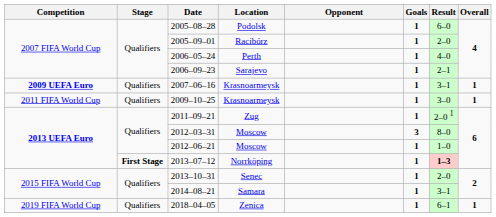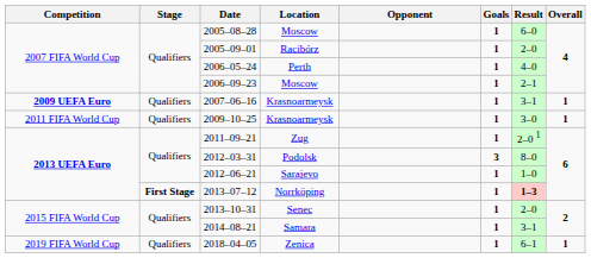2005–08–28 | Location: Podolsk -> Moscow
2006–09–23 | Location: Sarajevo -> Moscow
2012–03–31 | Location: Moscow -> Podolsk
2012–06–21 | Location: Moscow -> Sarajevo
